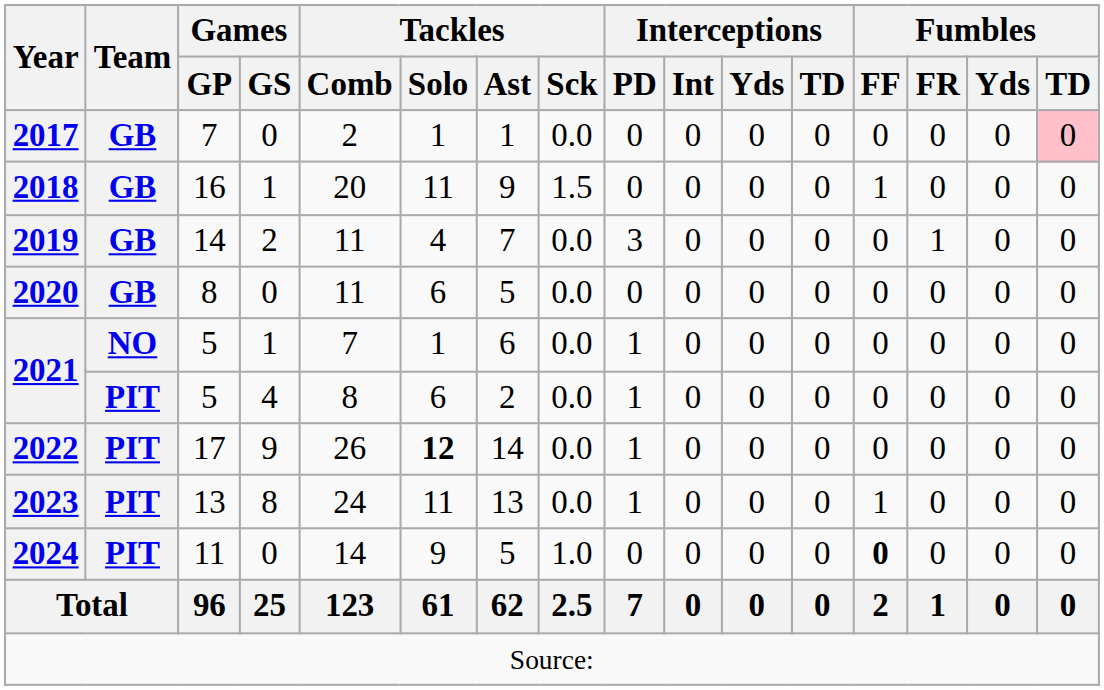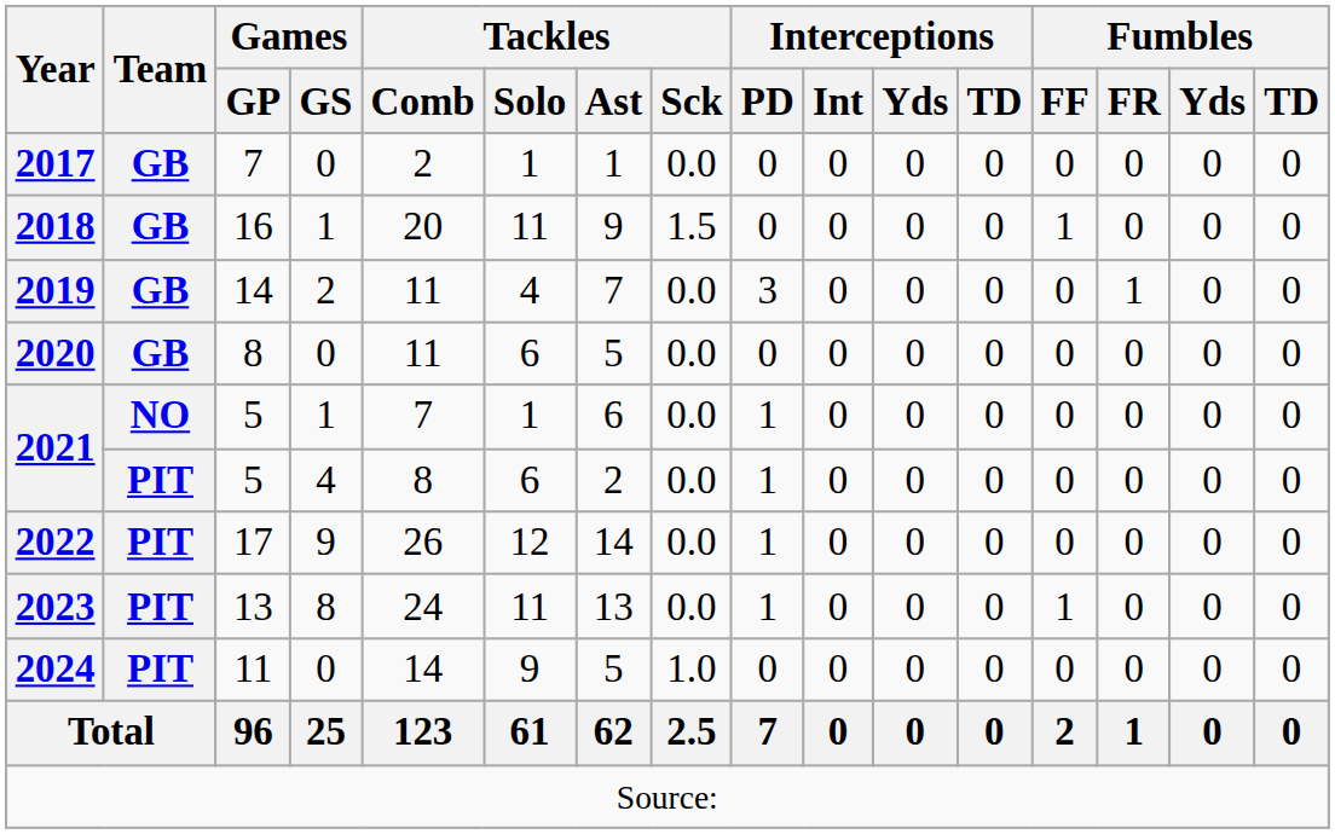2017 | Fumbles / TD: pink background -> no background
2022 | Tackles / Solo: bold -> normal
2024 | Fumbles / FF: bold -> normal
